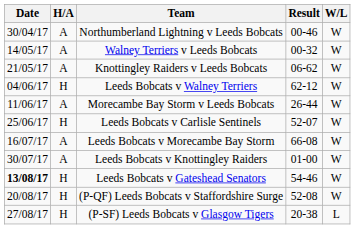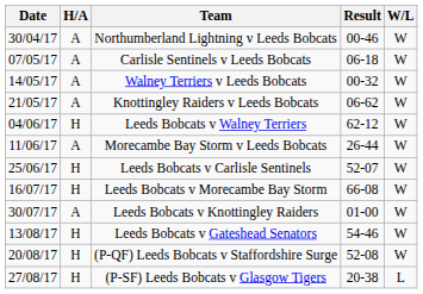+ row: 07/05/17 | A | Carlisle Sentinels v Leeds Bobcats | 06-18 | W
Leeds Bobcats v Morecambe Bay Storm | H/A: A -> H
Leeds Bobcats v Gateshead Senators | Date: bold -> normal
